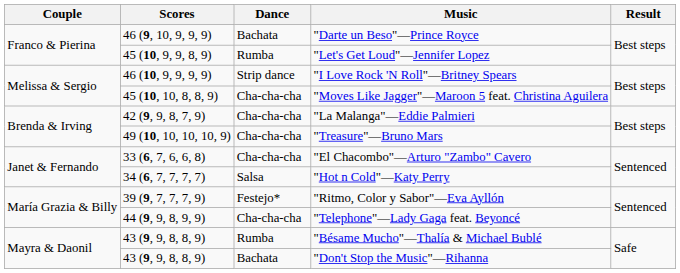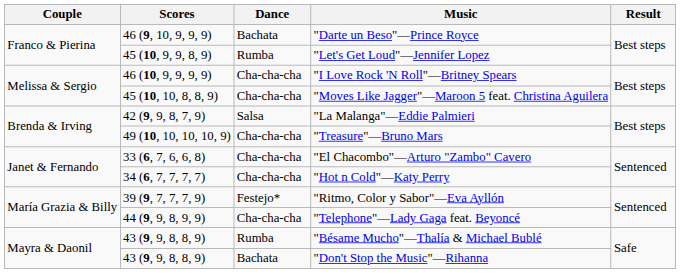"I Love Rock 'N Roll"—Britney Spears | Dance: Strip dance -> Cha-cha-cha
"La Malanga"—Eddie Palmieri | Dance: Cha-cha-cha -> Salsa
"Hot n Cold"—Katy Perry | Dance: Salsa -> Cha-cha-cha
